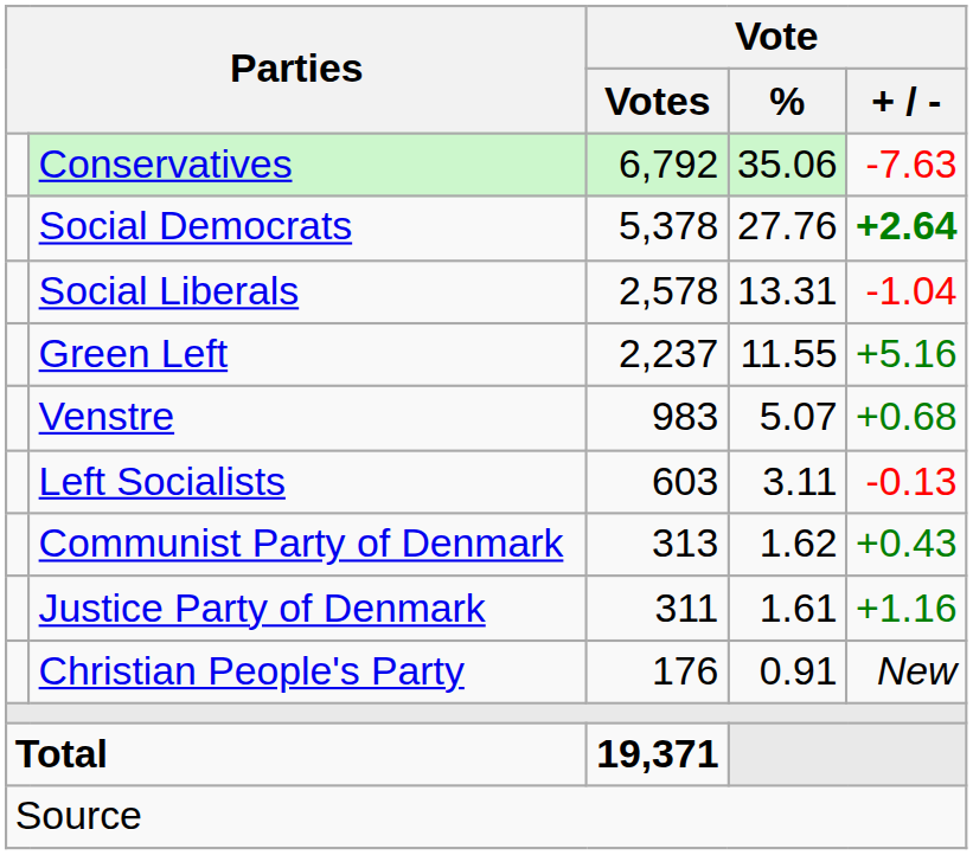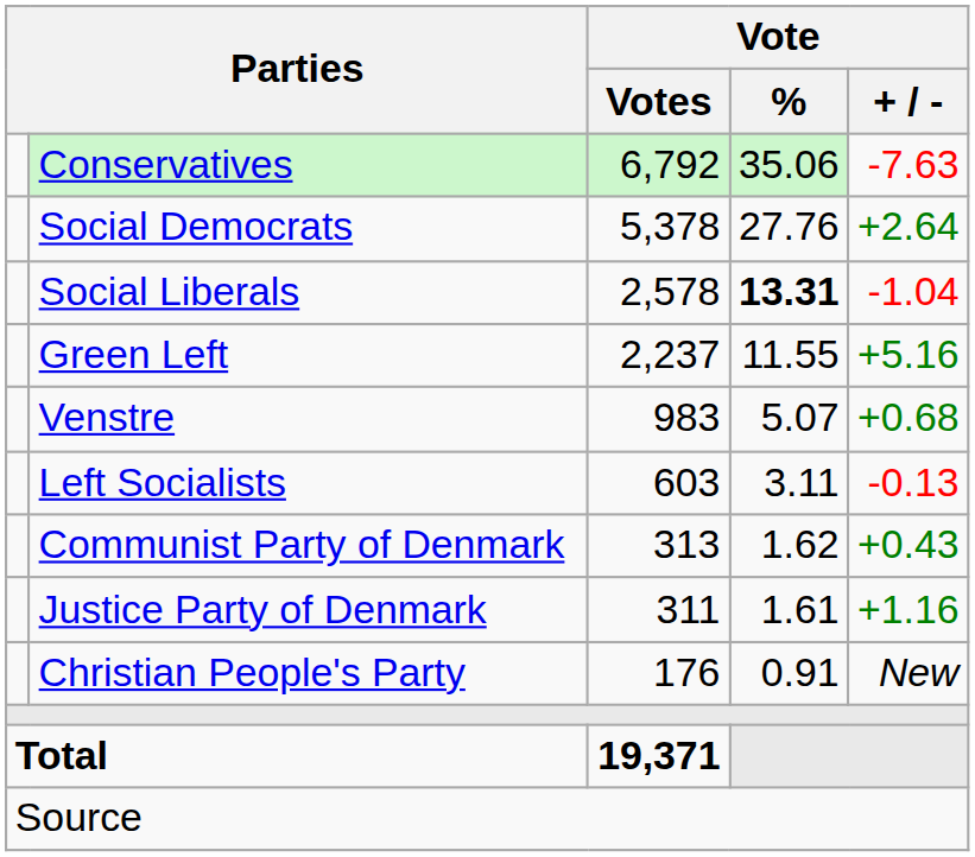Social Democrats | Vote / + / -: bold -> normal
Social Liberals | Vote / %: normal -> bold
